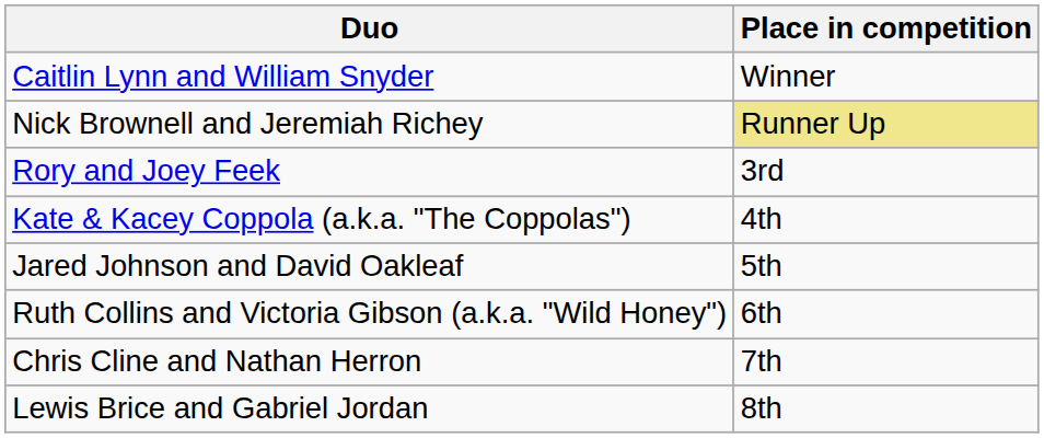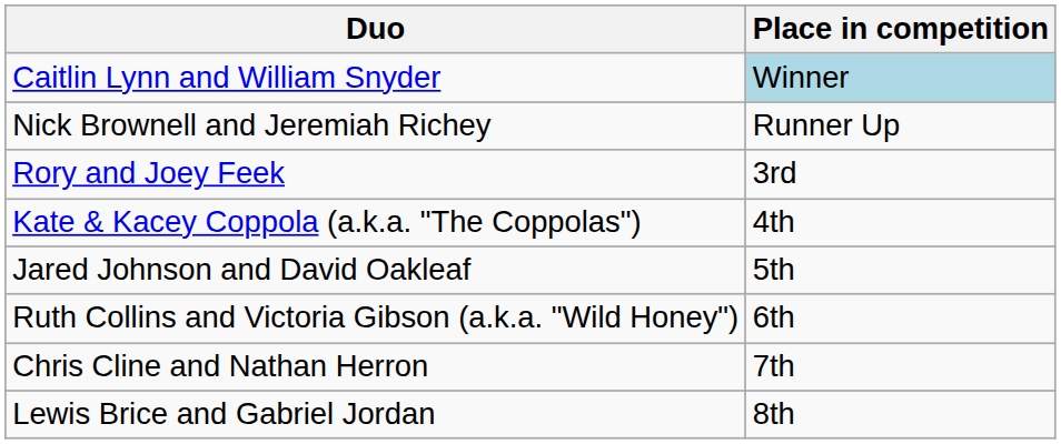Caitlin Lynn and William Snyder | Place in competition: no background -> lightblue background
Nick Brownell and Jeremiah Richey | Place in competition: khaki background -> no background
